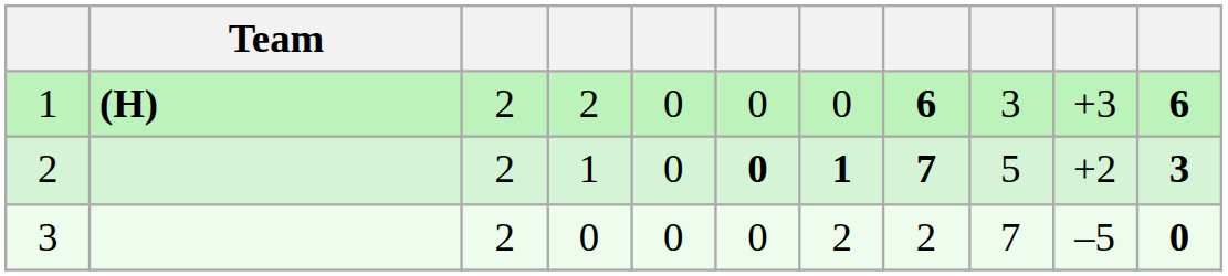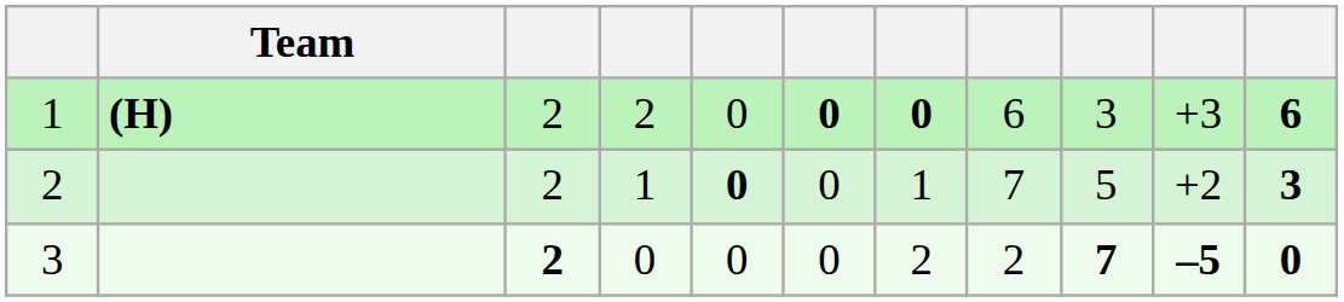row 2 | column 6: normal -> bold
row 2 | column 7: normal -> bold
row 2 | column 8: bold -> normal
row 3 | column 5: normal -> bold
row 3 | column 6: bold -> normal
row 3 | column 7: bold -> normal
row 3 | column 8: bold -> normal
row 4 | column 3: normal -> bold
row 4 | column 9: normal -> bold
row 4 | column 10: normal -> bold
